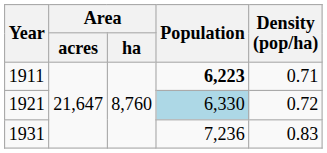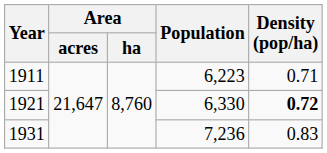1911 | Population: bold -> normal
1921 | Population: lightblue background -> no background
1921 | Density (pop/ha): normal -> bold
